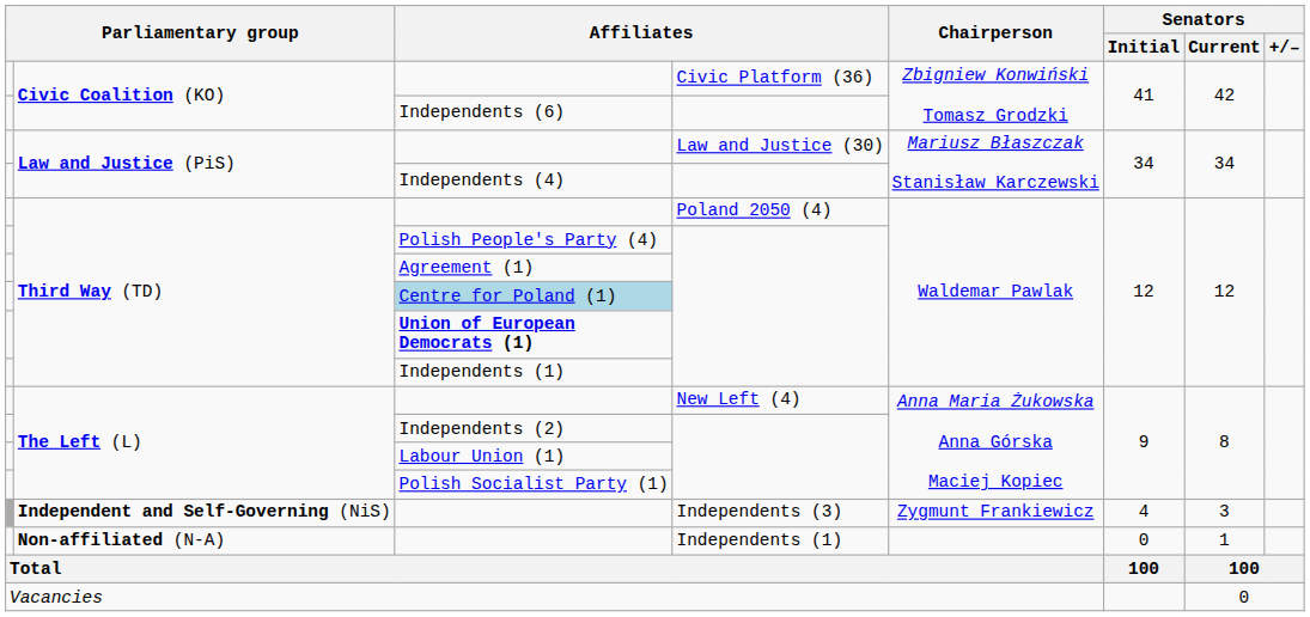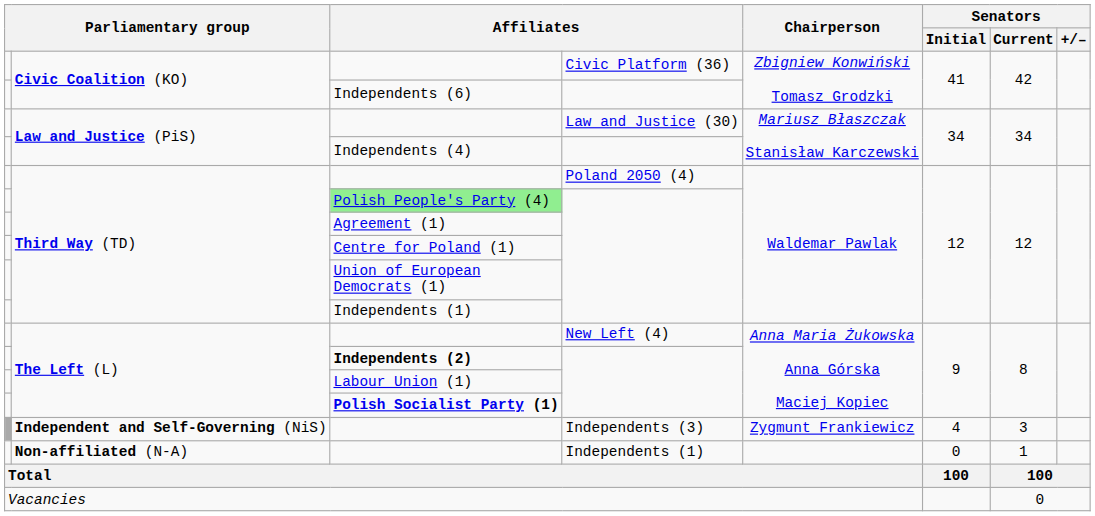Polish People's Party (4) | column 3: no background -> lightgreen background
Centre for Poland (1) | column 3: lightblue background -> no background
Union of European Democrats (1) | column 3: bold -> normal
Independents (2) | column 3: normal -> bold
Polish Socialist Party (1) | column 3: normal -> bold
